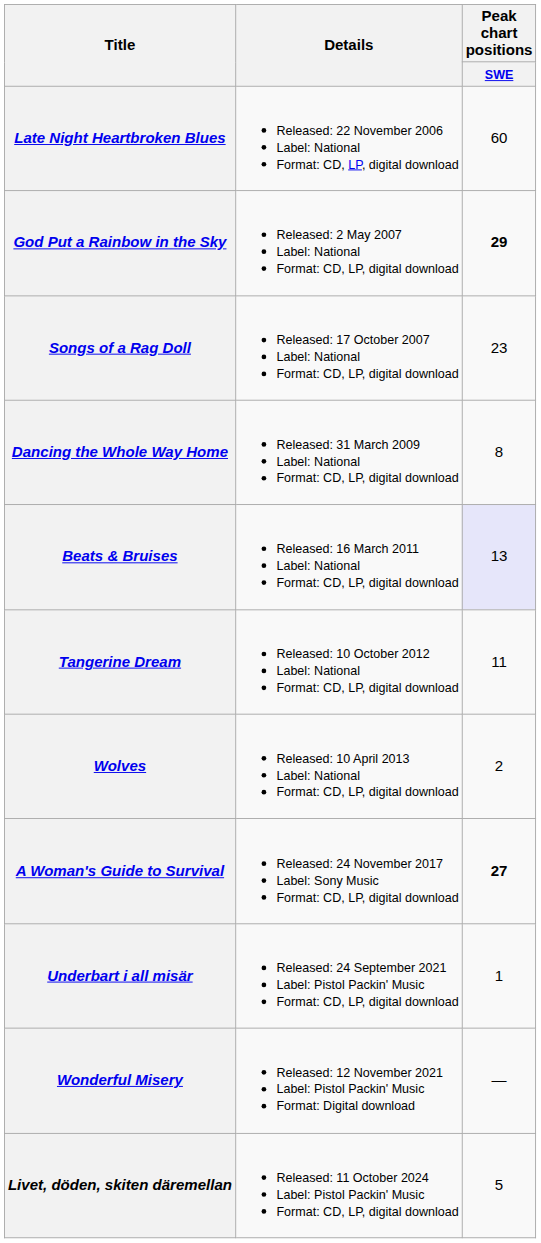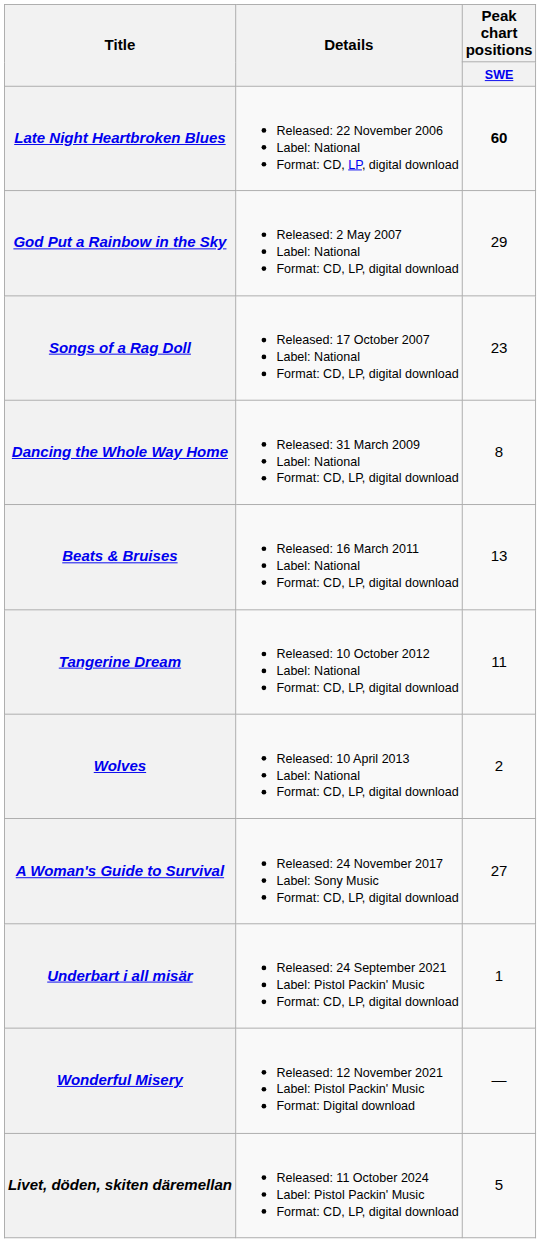Late Night Heartbroken Blues | Peak chart positions / SWE: normal -> bold
God Put a Rainbow in the Sky | Peak chart positions / SWE: bold -> normal
Beats & Bruises | Peak chart positions / SWE: lavender background -> no background
A Woman's Guide to Survival | Peak chart positions / SWE: bold -> normal
